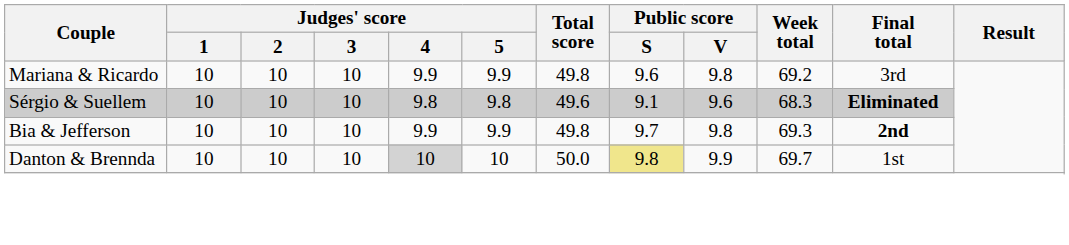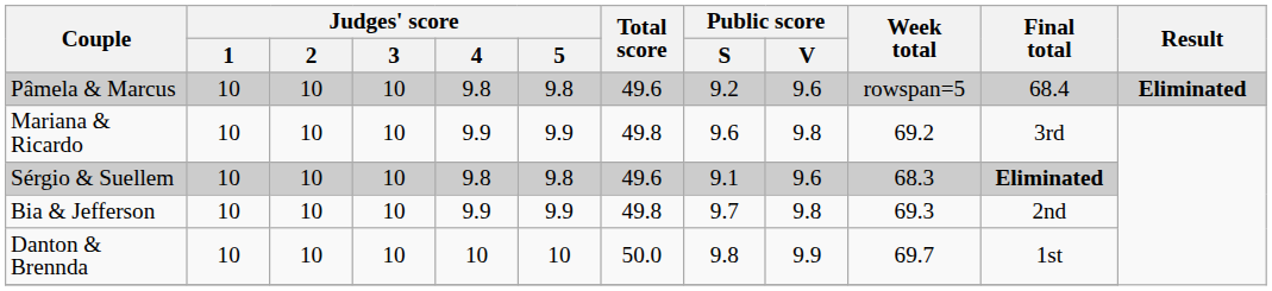+ row: Pâmela & Marcus | 10 | 10 | 10 | 9.8 | 9.8 | 49.6 | 9.2 | 9.6 | rowspan=5 | 68.4 | Eliminated
Bia & Jefferson | Final total: bold -> normal
Danton & Brennda | Judges' score / 4: lightgrey background -> no background
Danton & Brennda | Public score / S: khaki background -> no background
